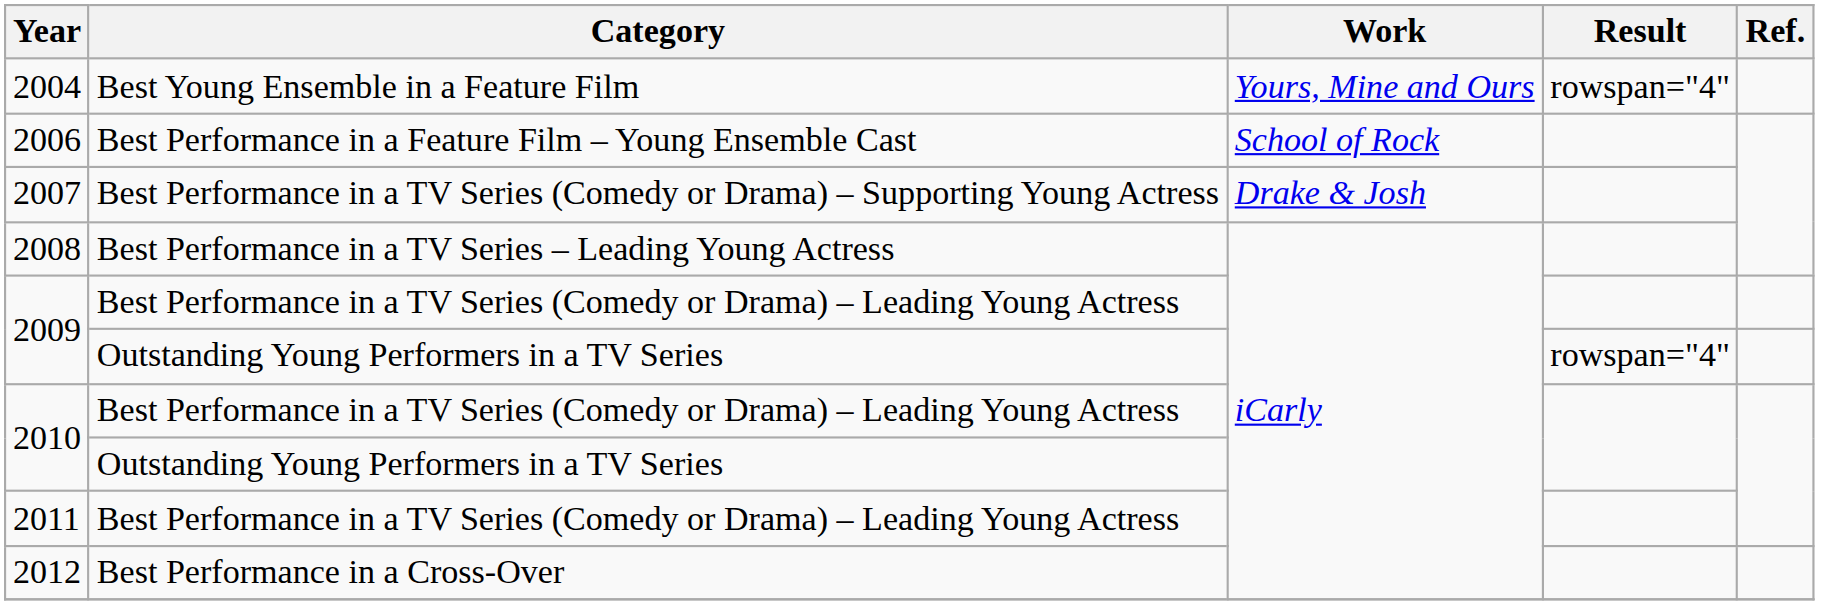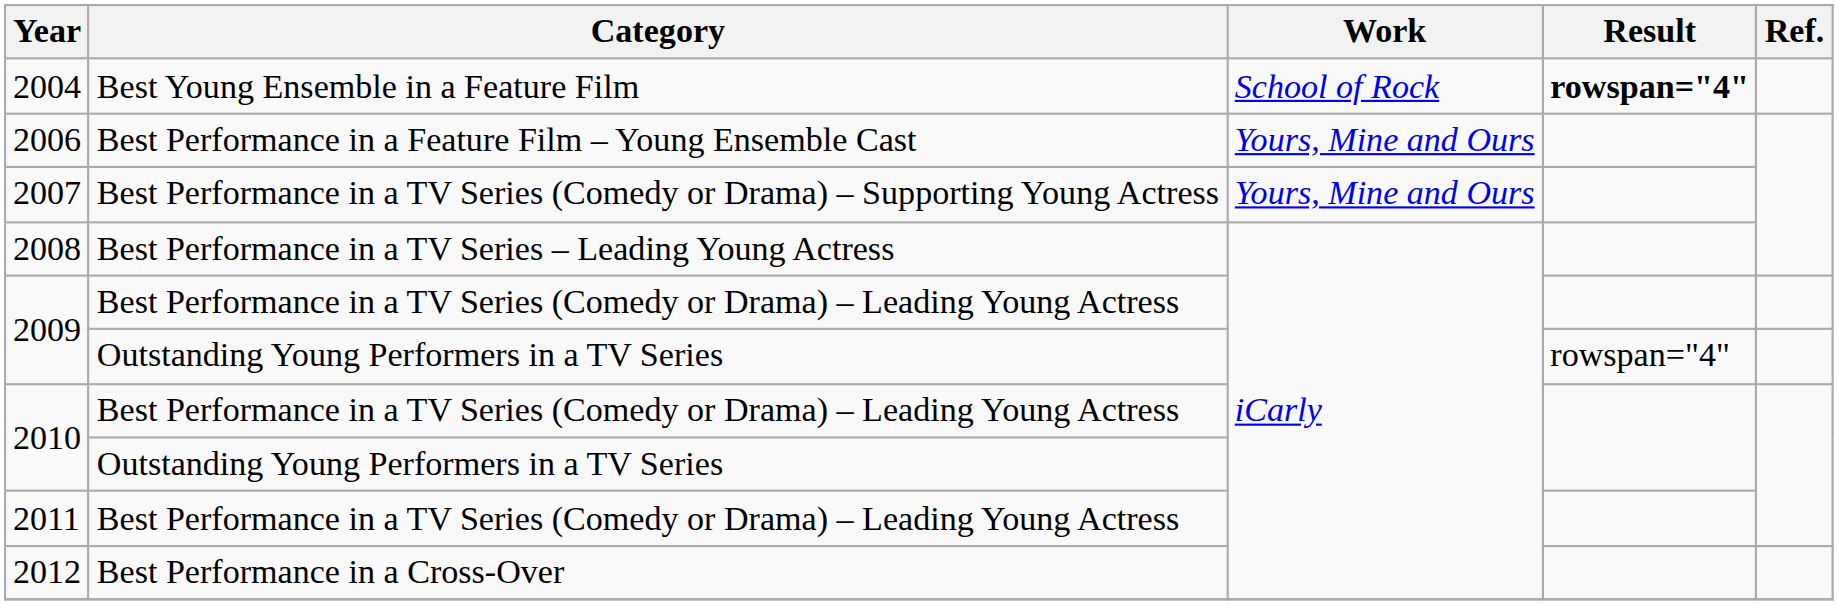2004 | Work: Yours, Mine and Ours -> School of Rock
2004 | Result: normal -> bold
2006 | Work: School of Rock -> Yours, Mine and Ours
2007 | Work: Drake & Josh -> Yours, Mine and Ours
